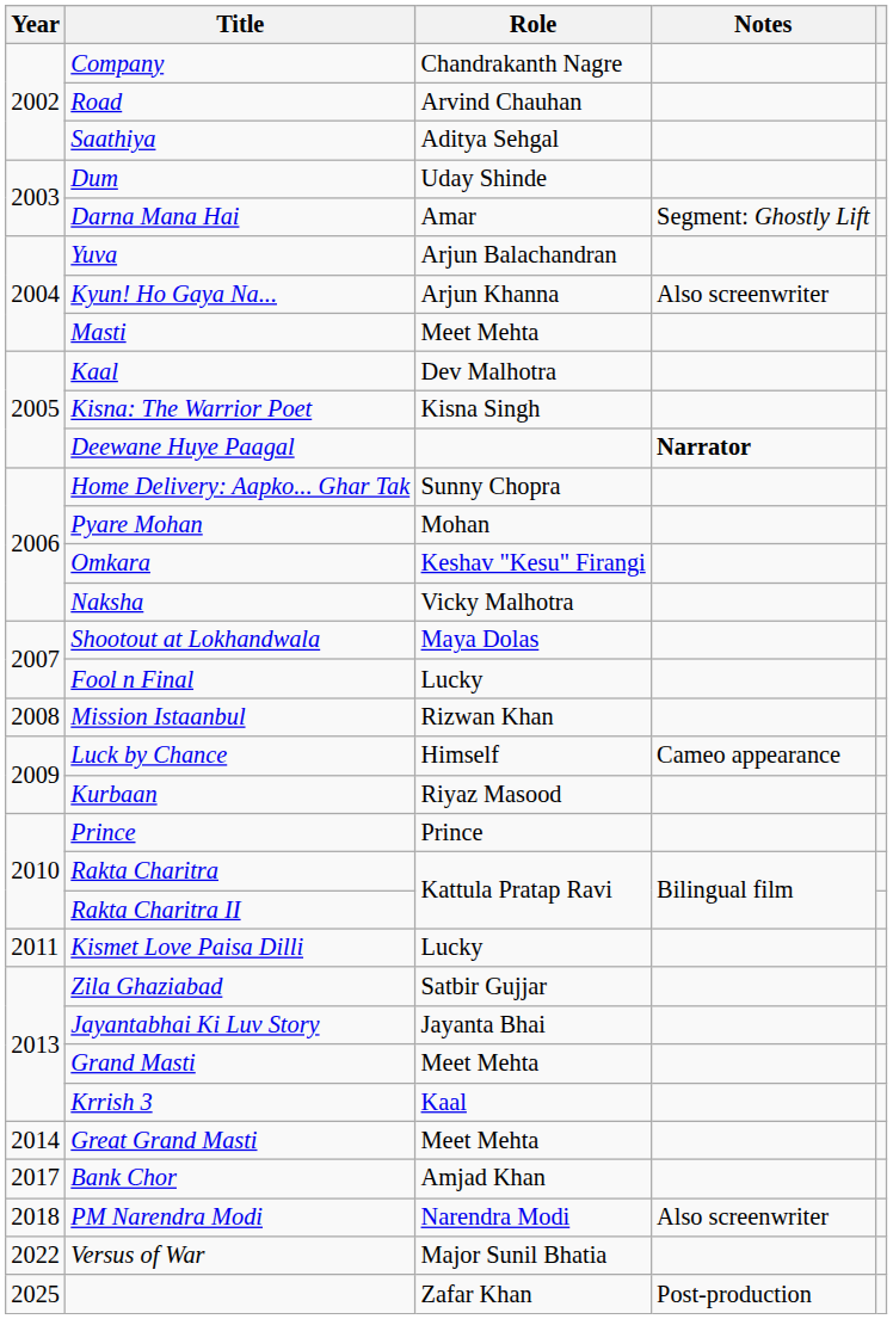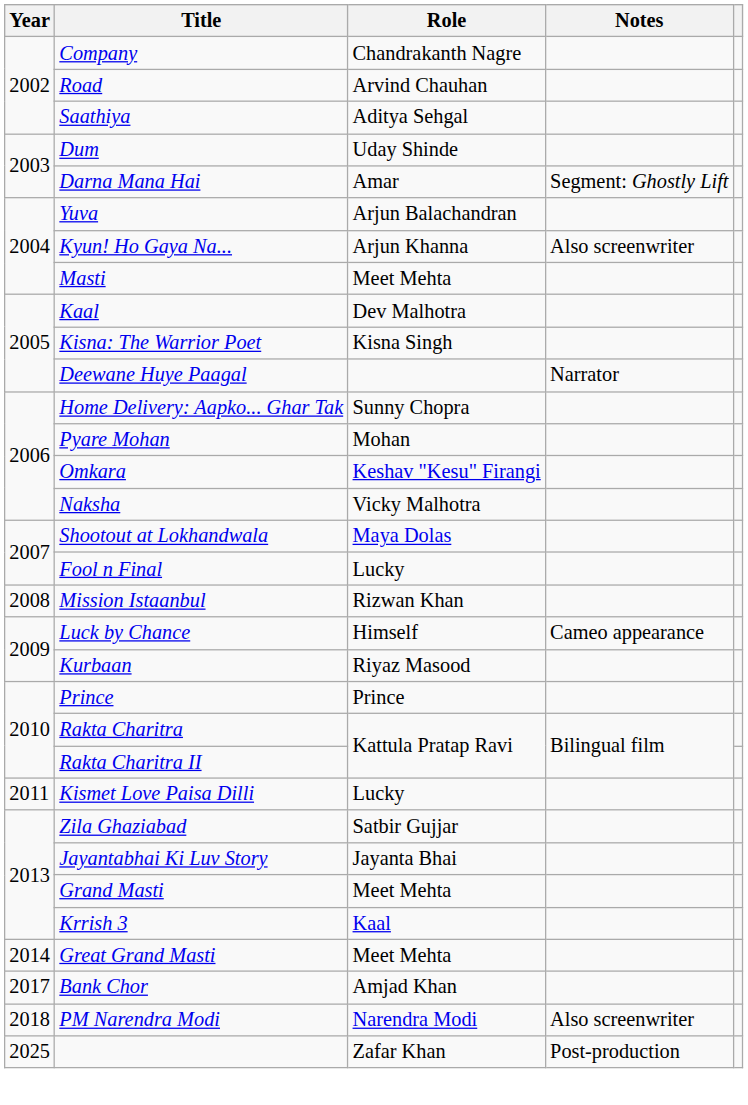Deewane Huye Paagal | Notes: bold -> normal
- row: 2022 | Versus of War | Major Sunil Bhatia
